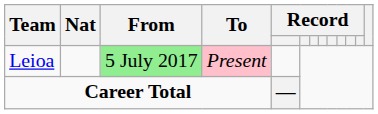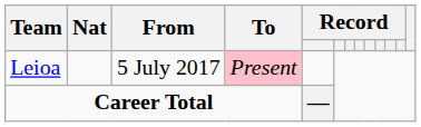Leioa | From: lightgreen background -> no background
